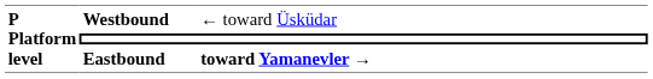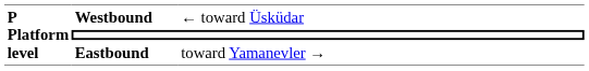Eastbound | column 3: bold -> normal
